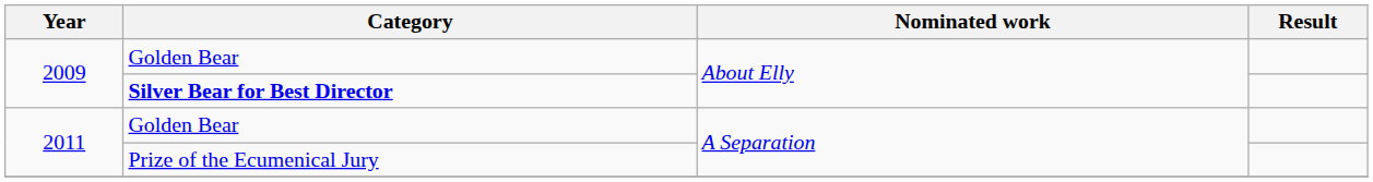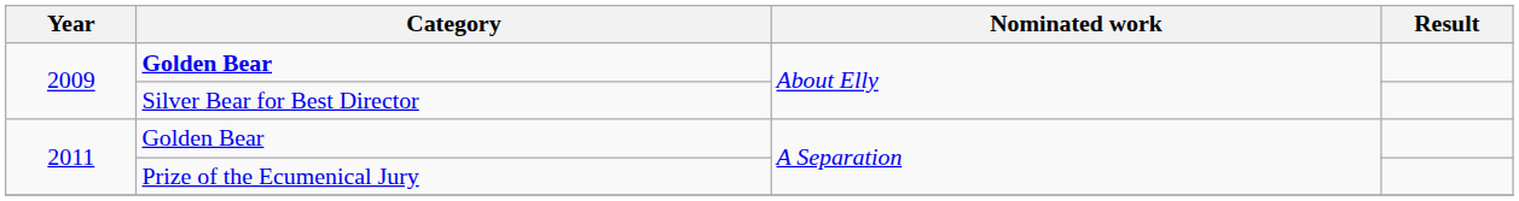2009 / Golden Bear | Category: normal -> bold
Silver Bear for Best Director | Category: bold -> normal
